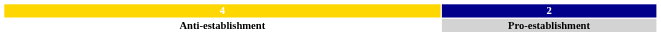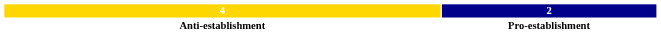Anti-establishment | 2: lightgrey background -> no background
